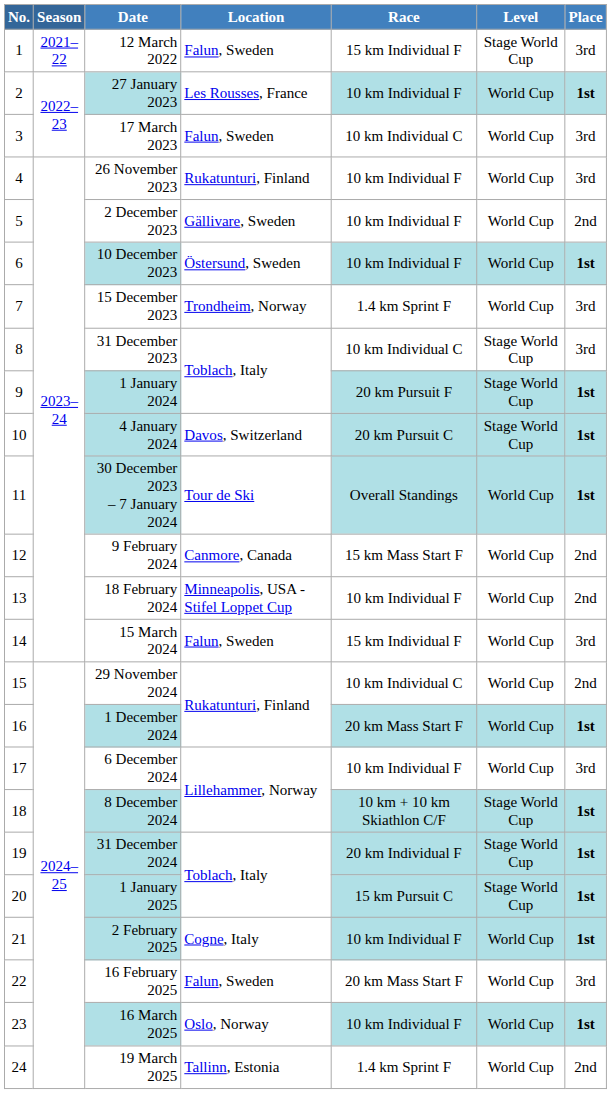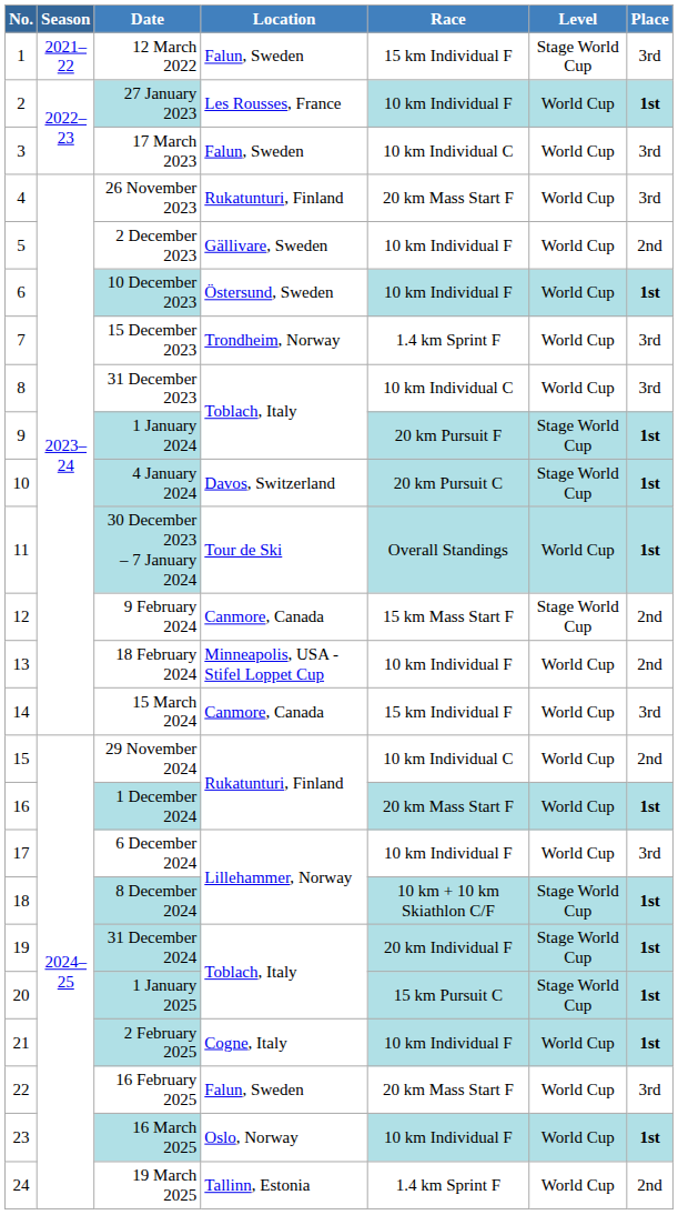26 November 2023 | Race: 10 km Individual F -> 20 km Mass Start F
31 December 2023 | Level: Stage World Cup -> World Cup
9 February 2024 | Level: World Cup -> Stage World Cup
15 March 2024 | Location: Falun, Sweden -> Canmore, Canada
